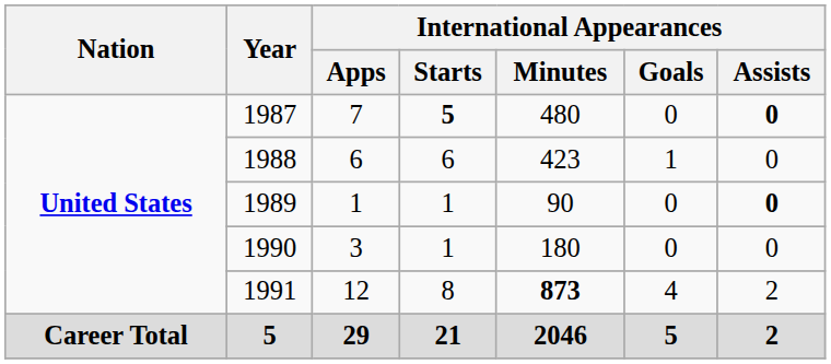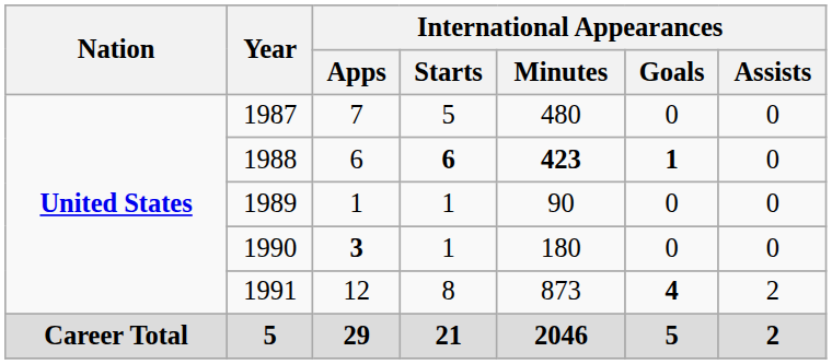1987 | International Appearances / Starts: bold -> normal
1987 | International Appearances / Assists: bold -> normal
1988 | International Appearances / Starts: normal -> bold
1988 | International Appearances / Minutes: normal -> bold
1988 | International Appearances / Goals: normal -> bold
1989 | International Appearances / Assists: bold -> normal
1990 | International Appearances / Apps: normal -> bold
1991 | International Appearances / Minutes: bold -> normal
1991 | International Appearances / Goals: normal -> bold
